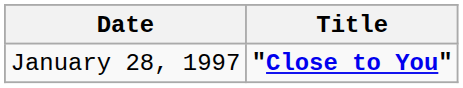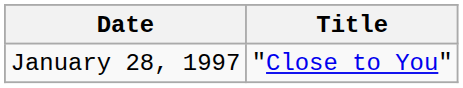January 28, 1997 | Title: bold -> normal
